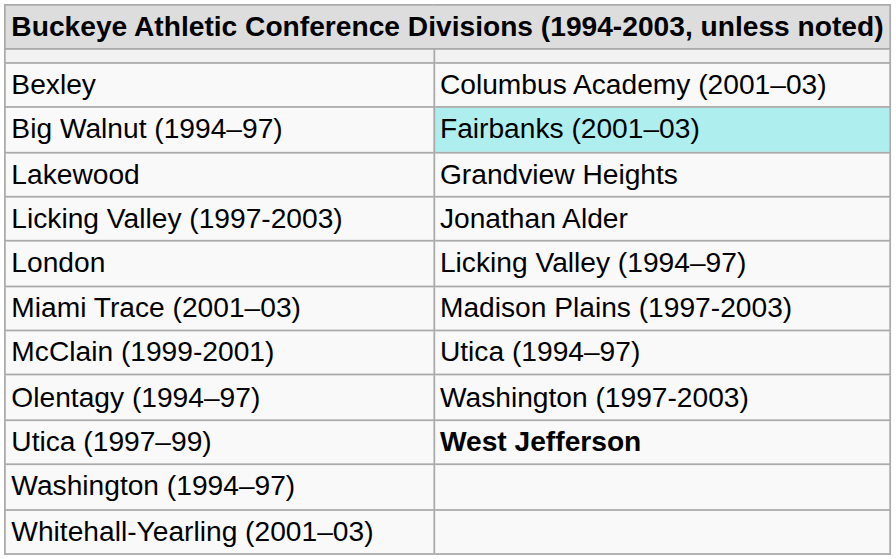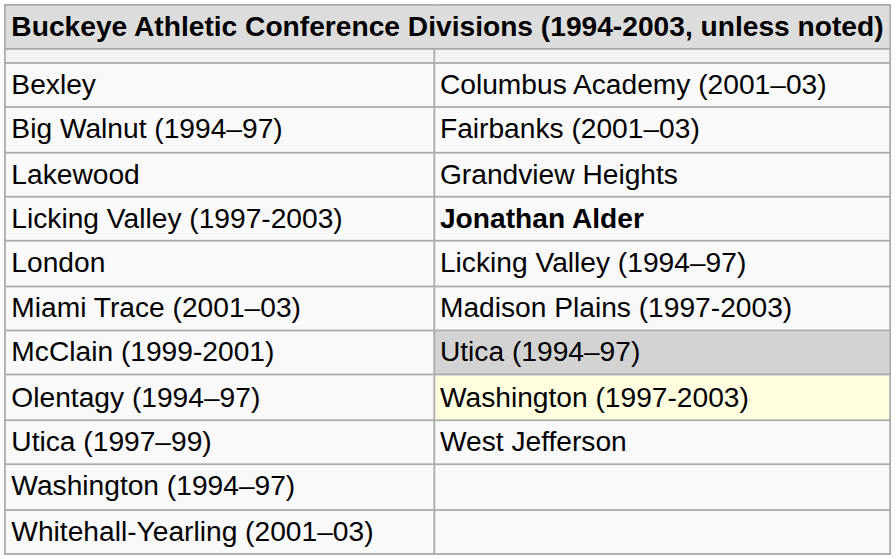Big Walnut (1994–97) | column 2: paleturquoise background -> no background
Licking Valley (1997-2003) | column 2: normal -> bold
McClain (1999-2001) | column 2: no background -> lightgrey background
Olentagy (1994–97) | column 2: no background -> lightyellow background
Utica (1997–99) | column 2: bold -> normal
